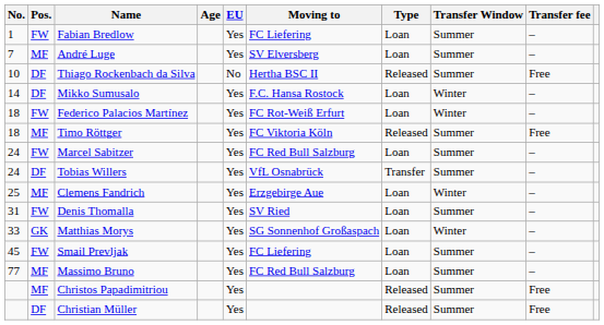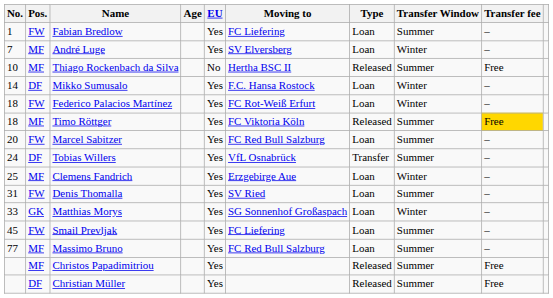André Luge | Transfer Window: Summer -> Winter
Thiago Rockenbach da Silva | Pos.: DF -> MF
Timo Röttger | Transfer fee: no background -> gold background
Marcel Sabitzer | No.: 24 -> 20
